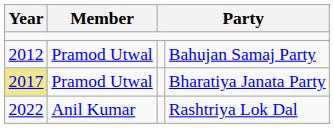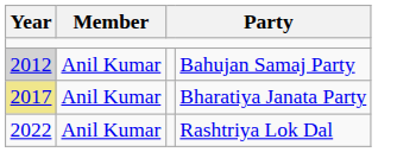Bahujan Samaj Party | Year: no background -> lightgrey background
Bahujan Samaj Party | Member: Pramod Utwal -> Anil Kumar
Bharatiya Janata Party | Member: Pramod Utwal -> Anil Kumar
